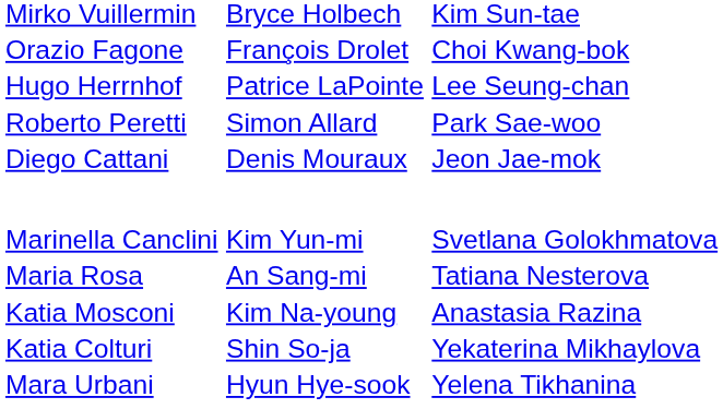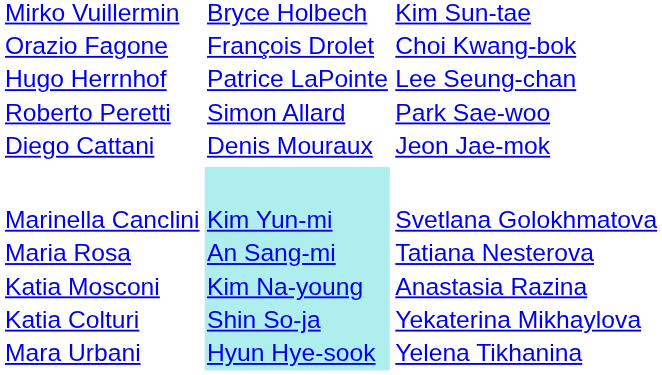row 2 | column 2: no background -> paleturquoise background
